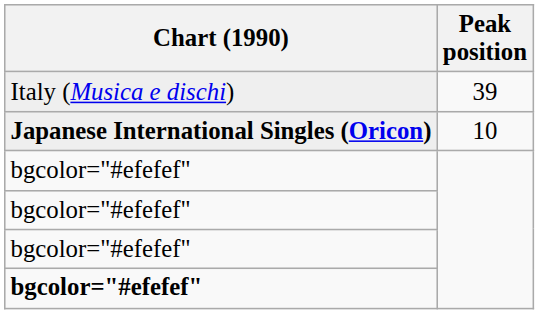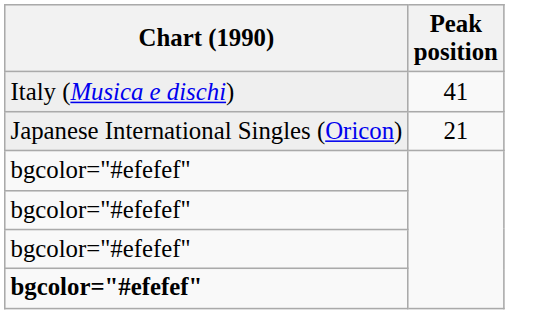row 2 | Peak position: 39 -> 41
row 3 | Chart (1990): bold -> normal
row 3 | Peak position: 10 -> 21
